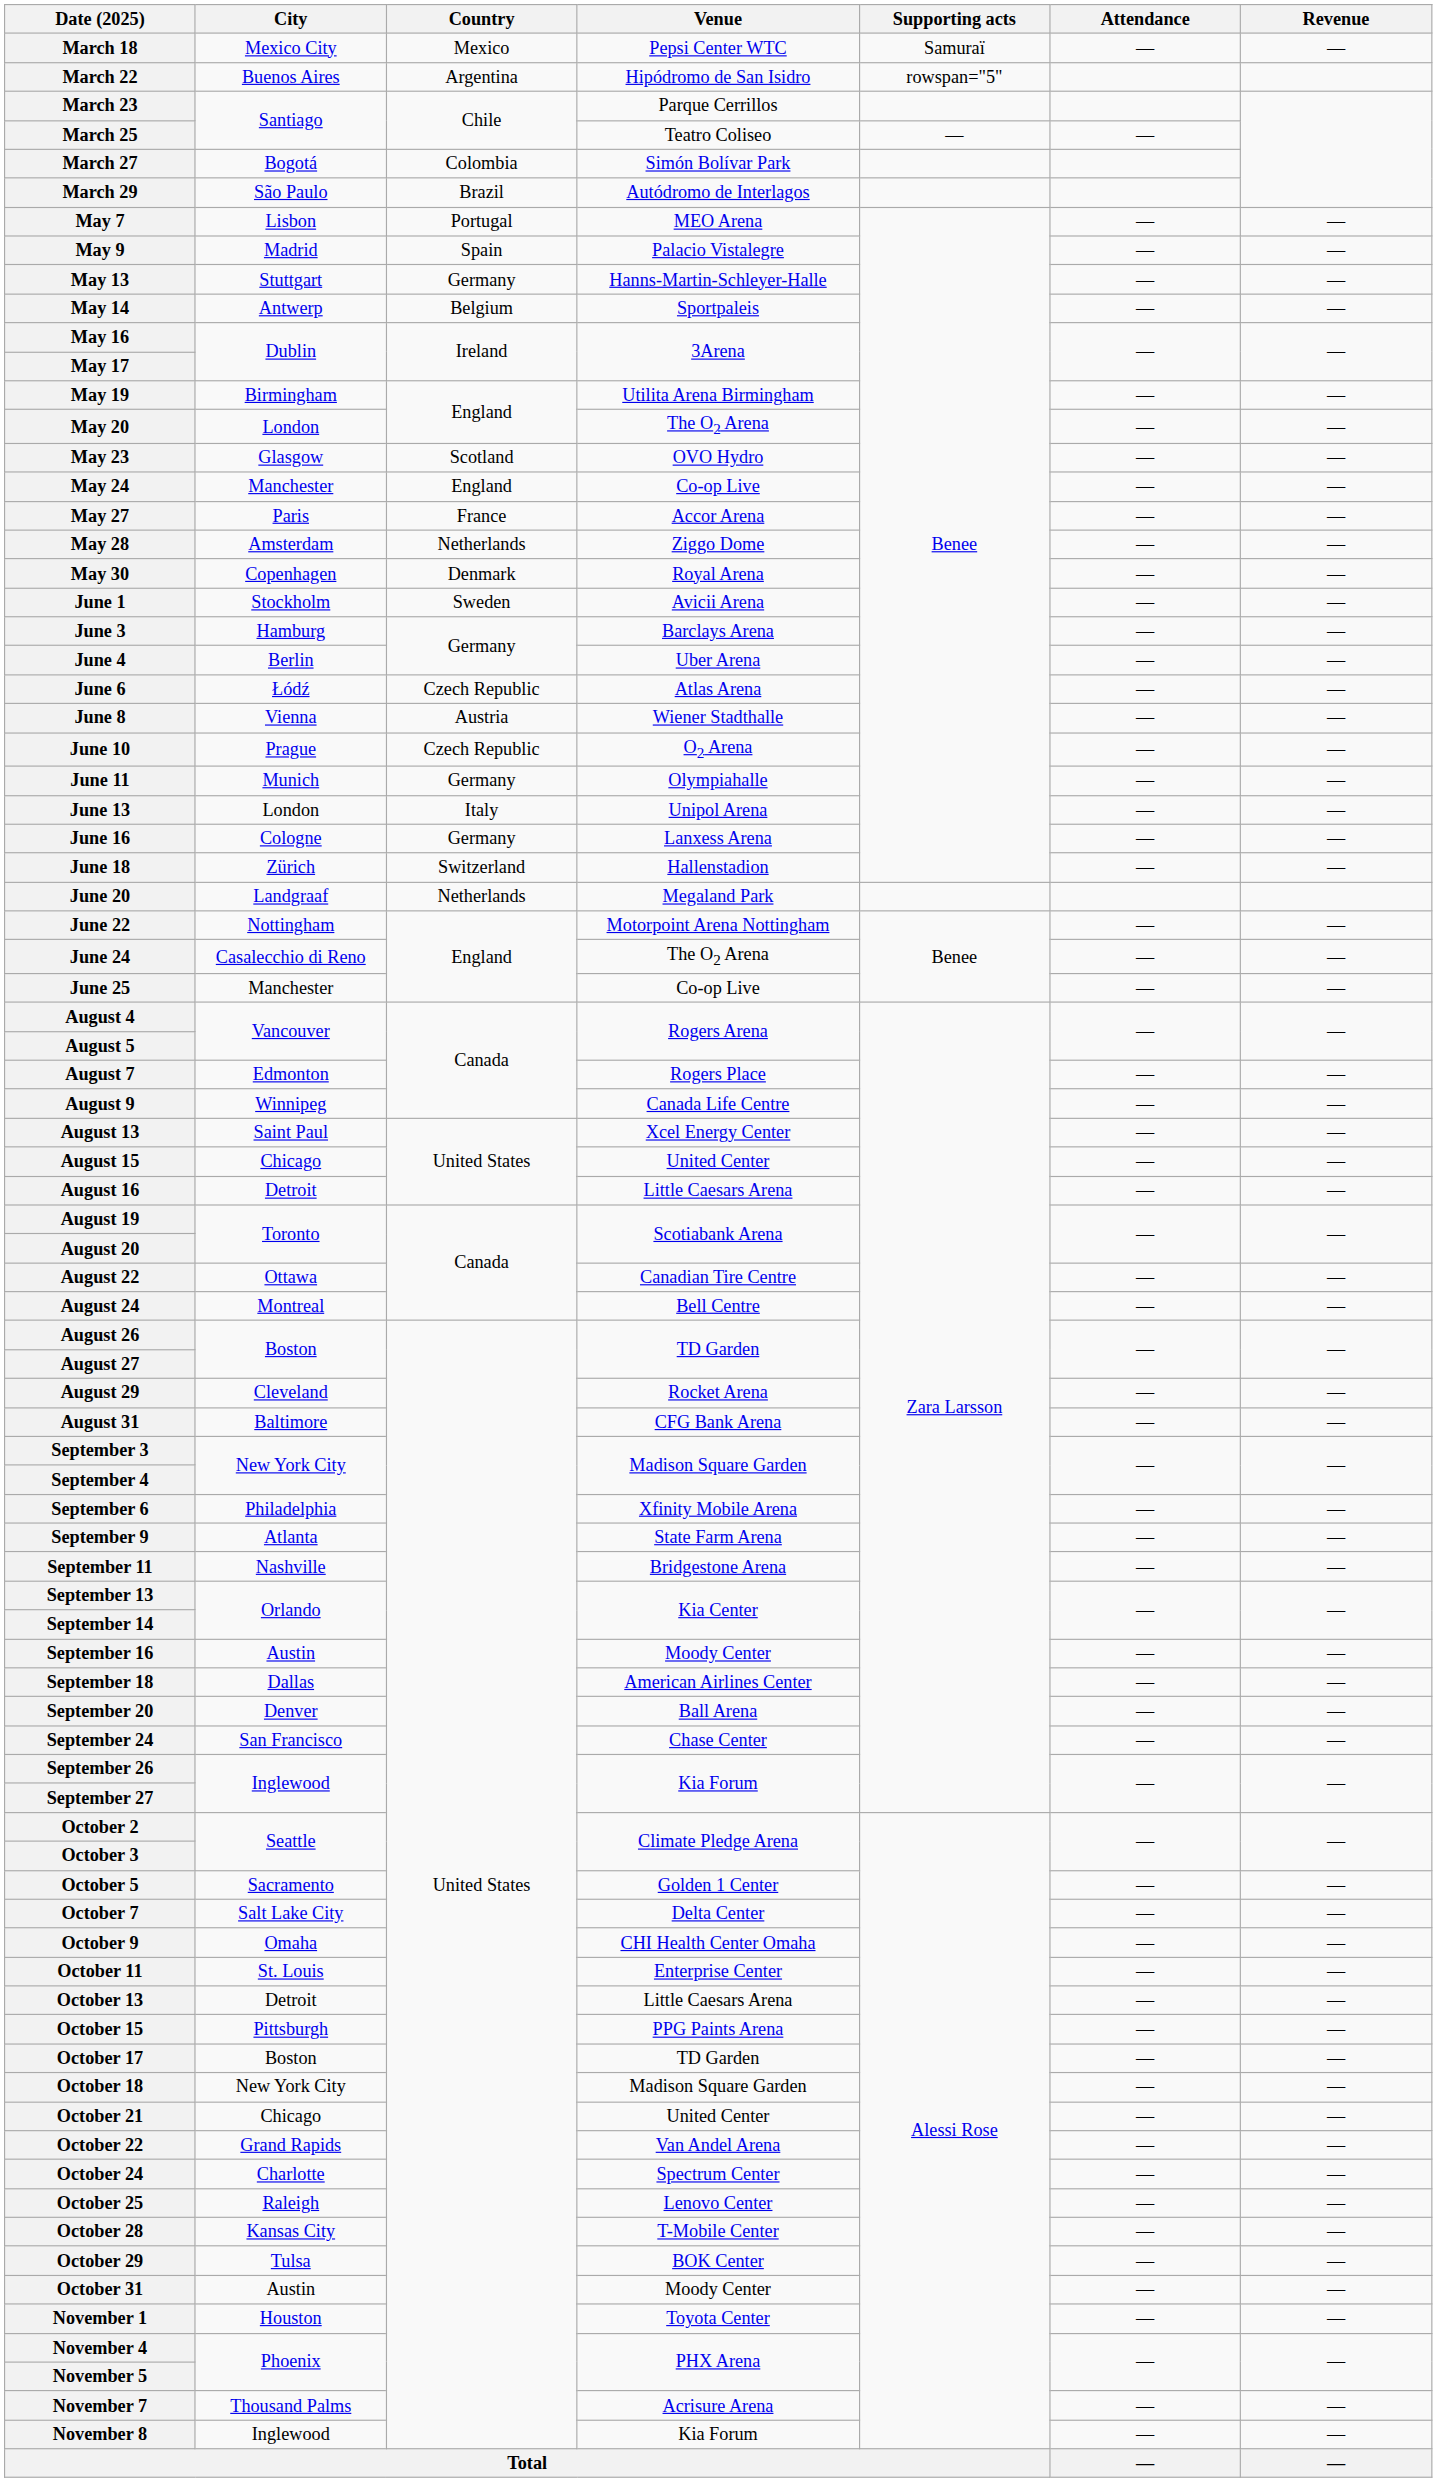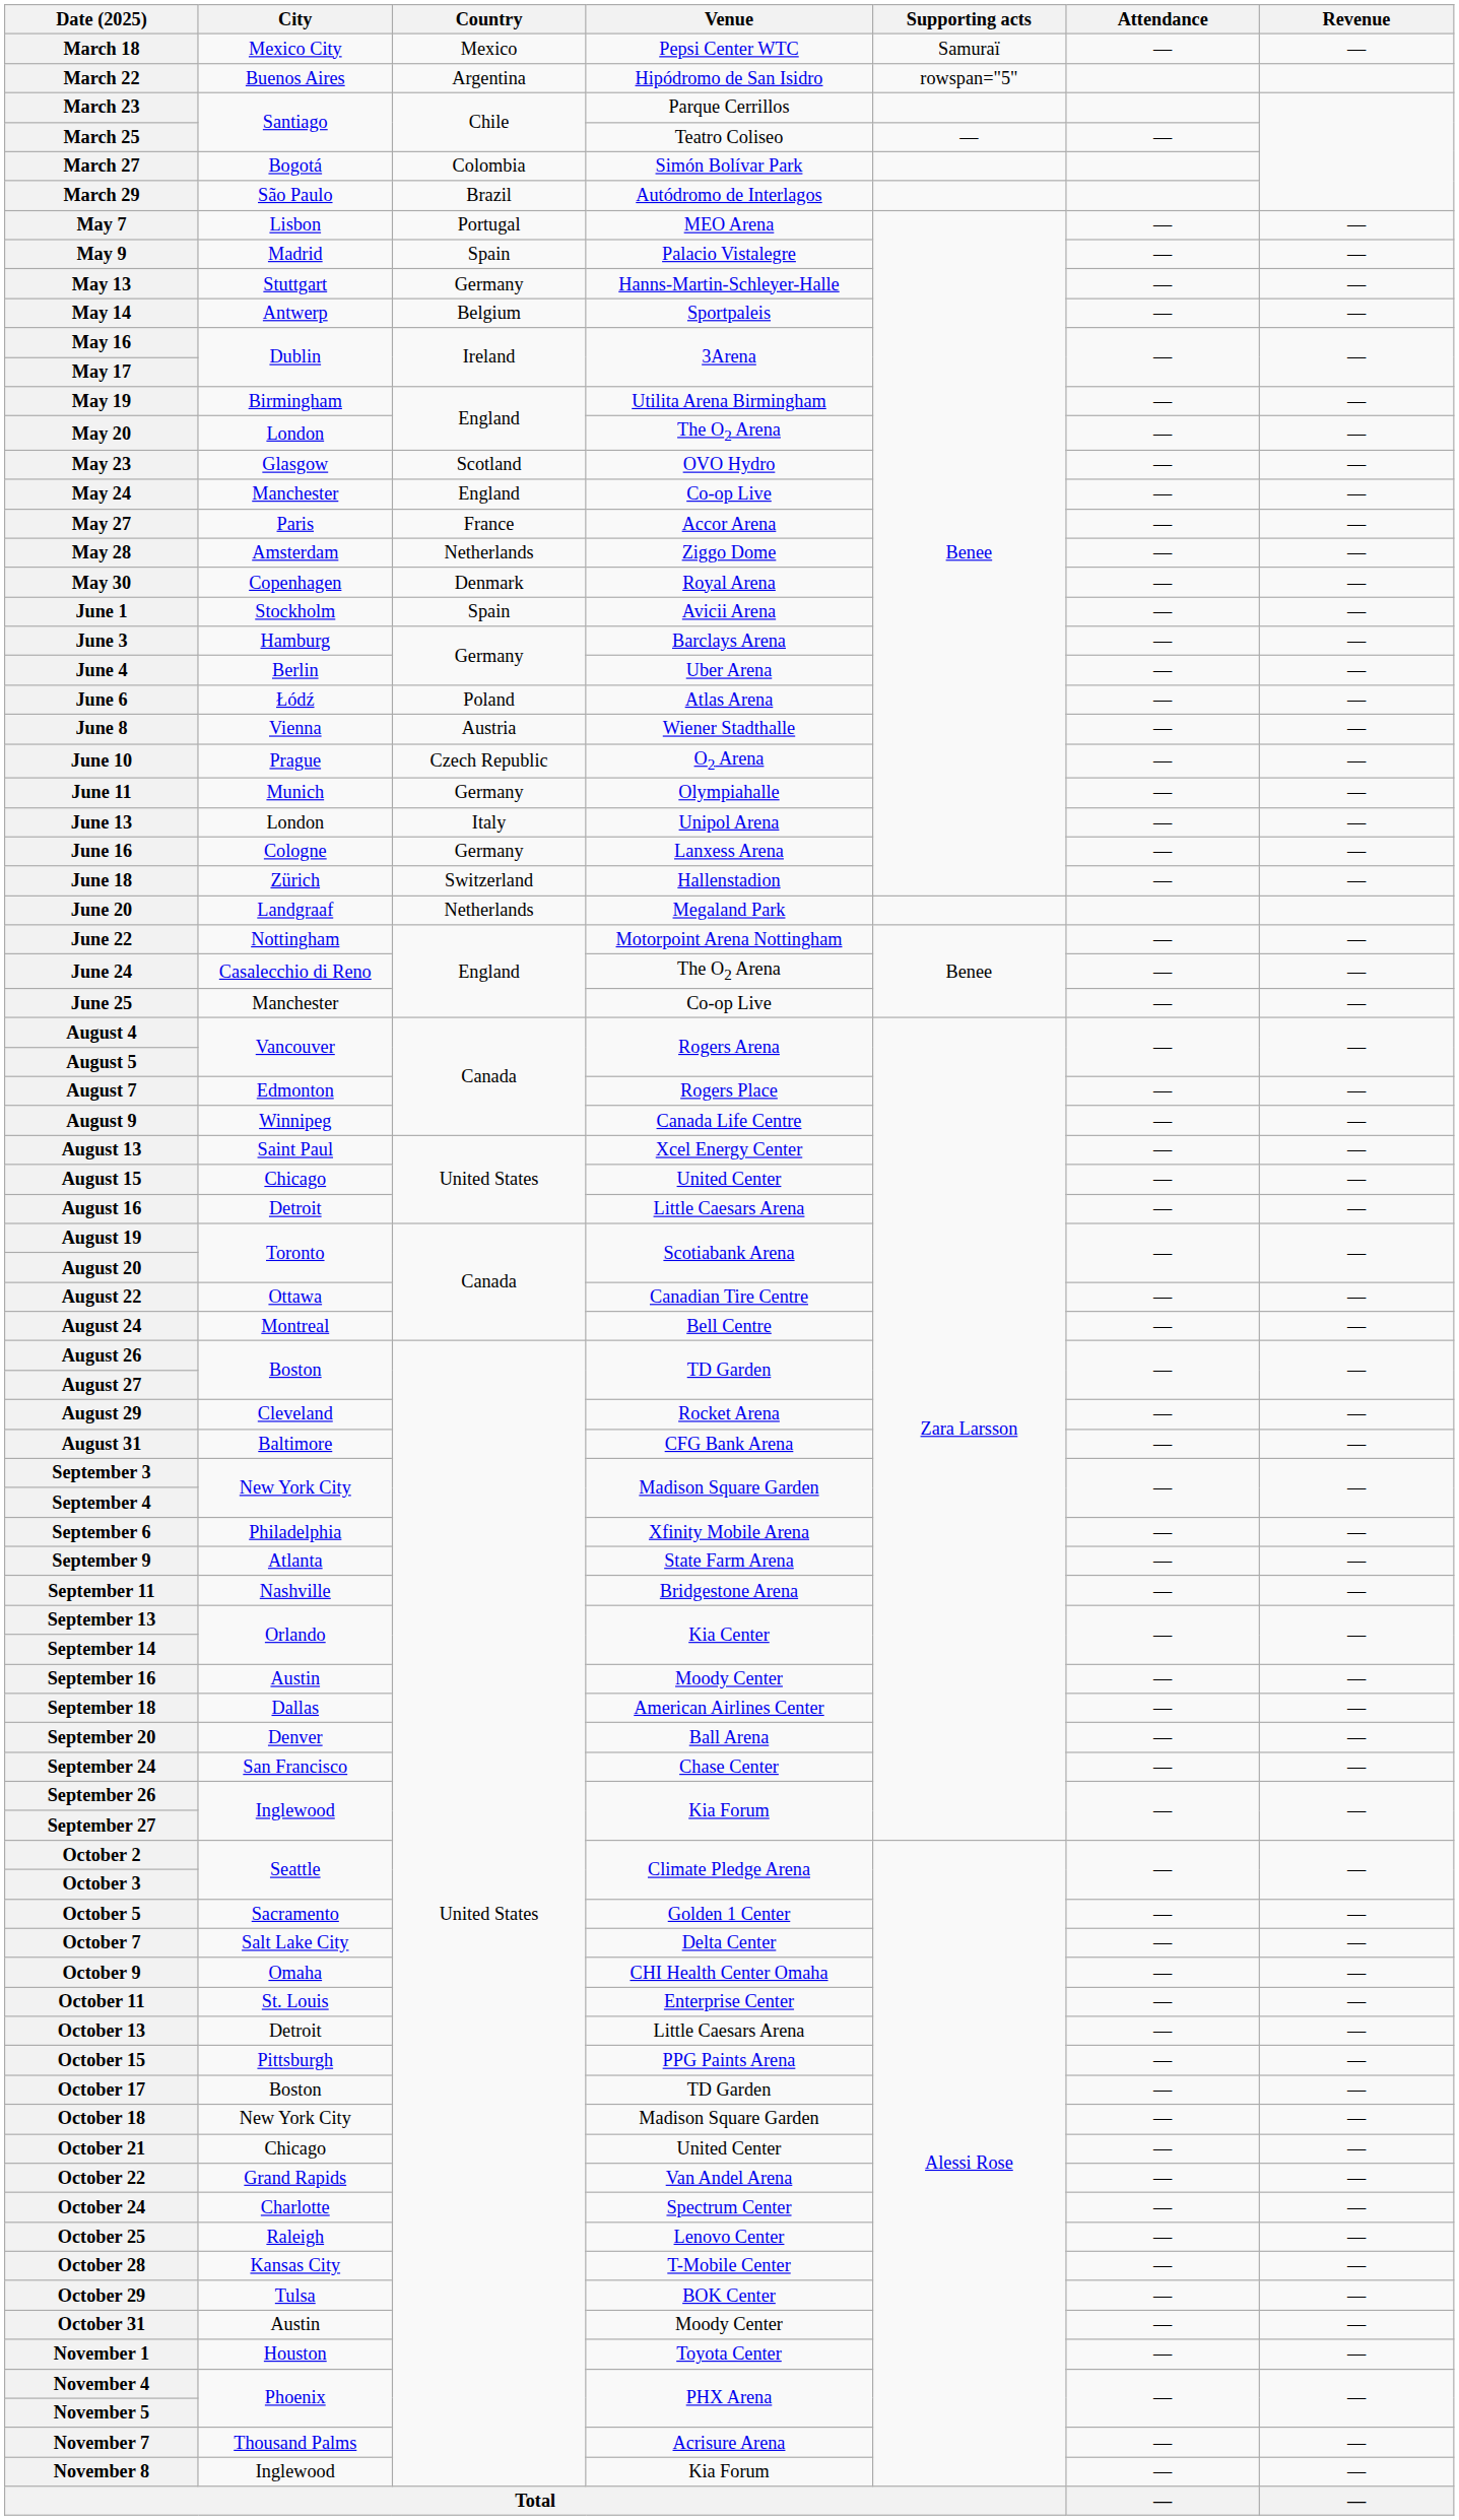June 1 | Country: Sweden -> Spain
June 6 | Country: Czech Republic -> Poland
